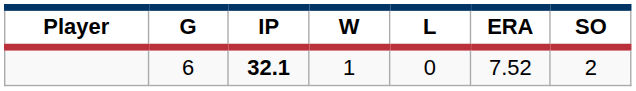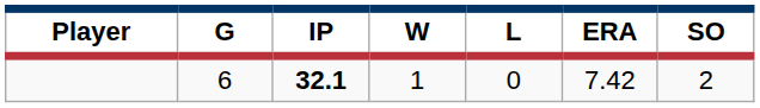row 2 | ERA: 7.52 -> 7.42
